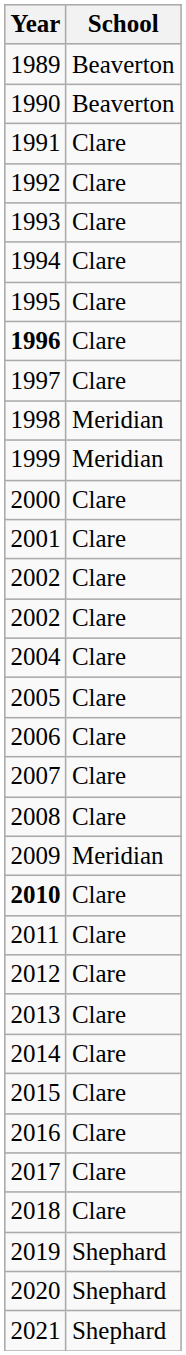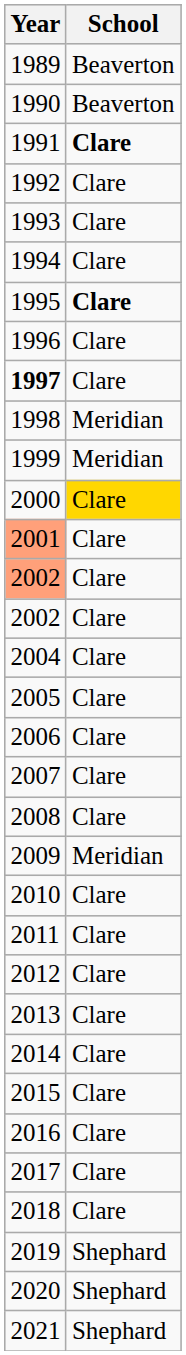row 4 | School: normal -> bold
row 8 | School: normal -> bold
row 9 | Year: bold -> normal
row 10 | Year: normal -> bold
row 13 | School: no background -> gold background
row 14 | Year: no background -> lightsalmon background
row 15 | Year: no background -> lightsalmon background
row 23 | Year: bold -> normal
